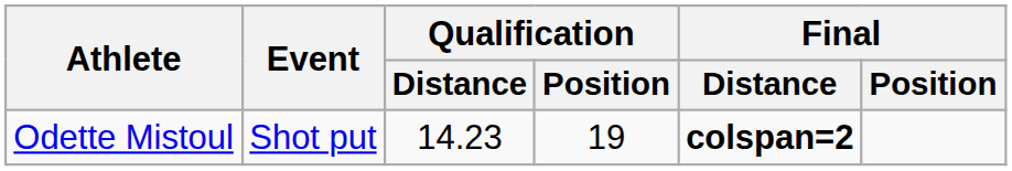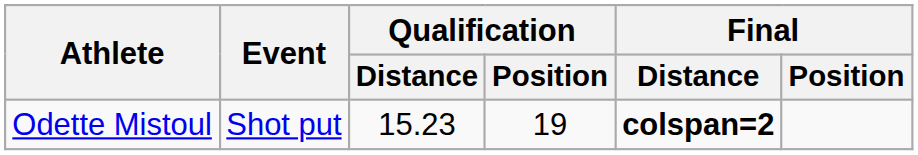Odette Mistoul | Qualification / Distance: 14.23 -> 15.23
